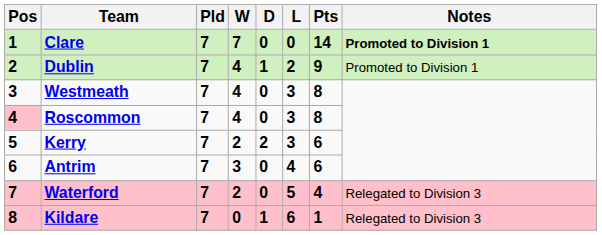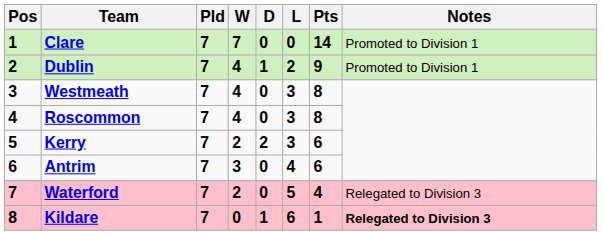Clare | Notes: bold -> normal
Roscommon | Pos: pink background -> no background
Kildare | Notes: normal -> bold
